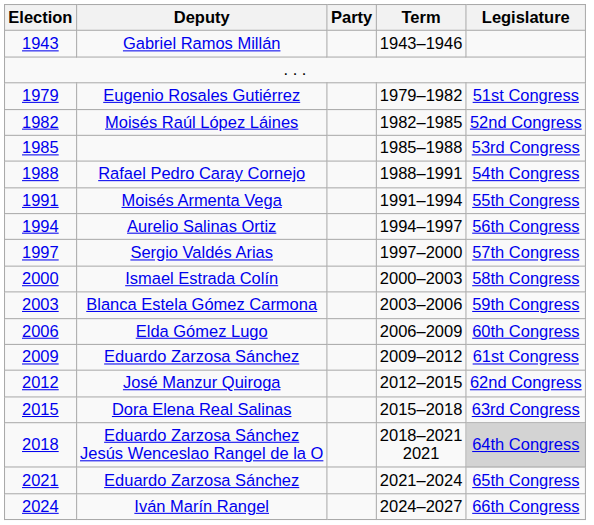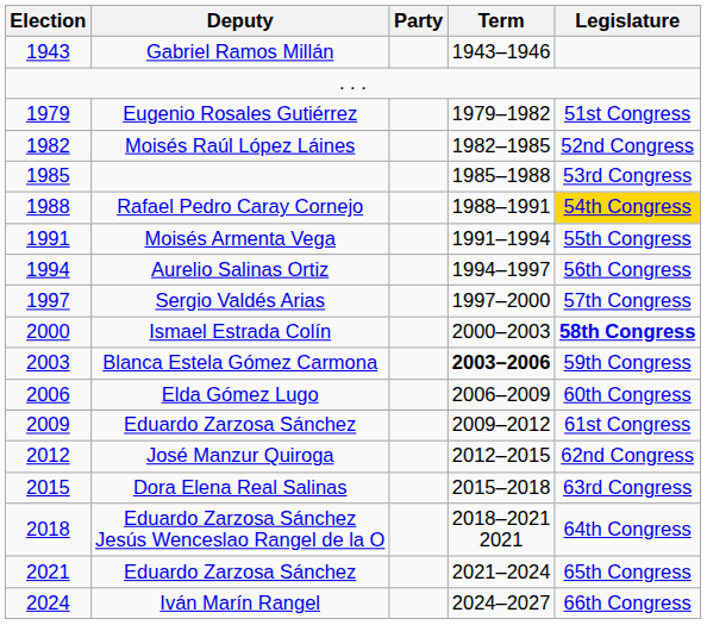Rafael Pedro Caray Cornejo | Legislature: no background -> gold background
Ismael Estrada Colín | Legislature: normal -> bold
Blanca Estela Gómez Carmona | Term: normal -> bold
Eduardo Zarzosa Sánchez Jesús Wenceslao Rangel de la O | Legislature: lightgrey background -> no background
